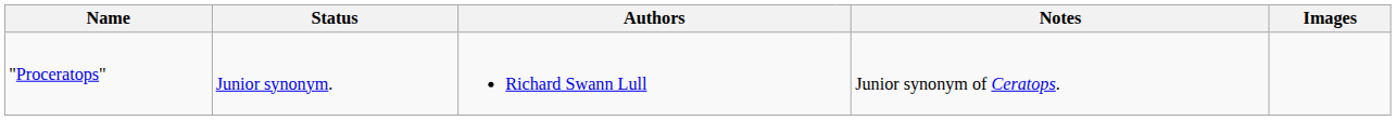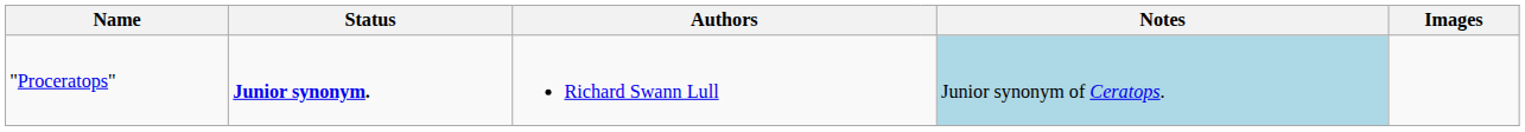"Proceratops" | Status: normal -> bold
"Proceratops" | Notes: no background -> lightblue background
